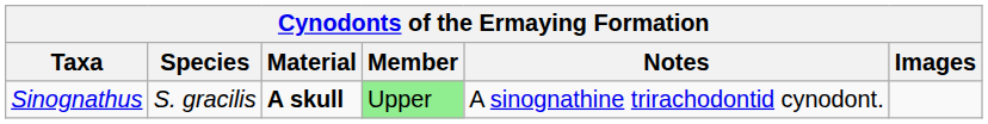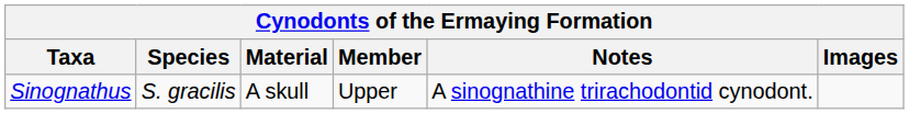Sinognathus | Material: bold -> normal
Sinognathus | Member: lightgreen background -> no background
